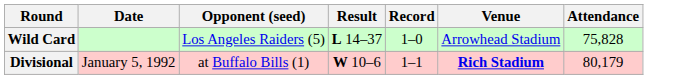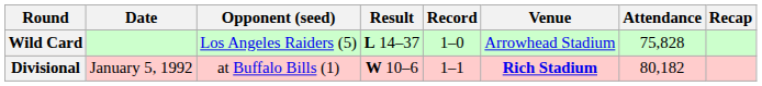+ column: Recap
Divisional | Attendance: 80,179 -> 80,182
